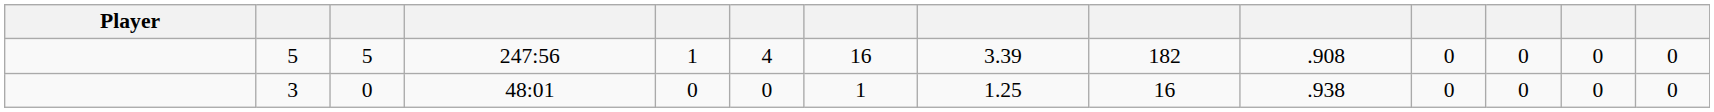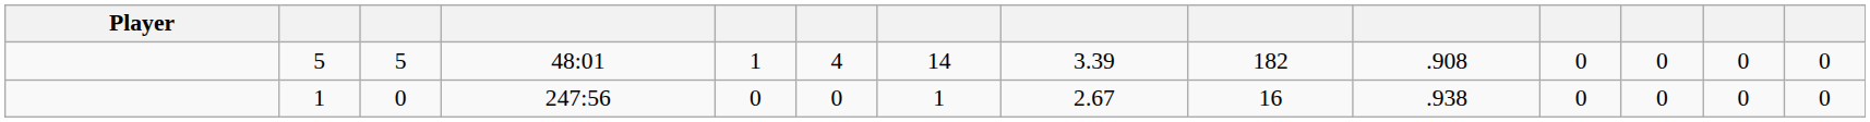row 2 | column 4: 247:56 -> 48:01
row 2 | column 7: 16 -> 14
row 3 | column 2: 3 -> 1
row 3 | column 4: 48:01 -> 247:56
row 3 | column 8: 1.25 -> 2.67
